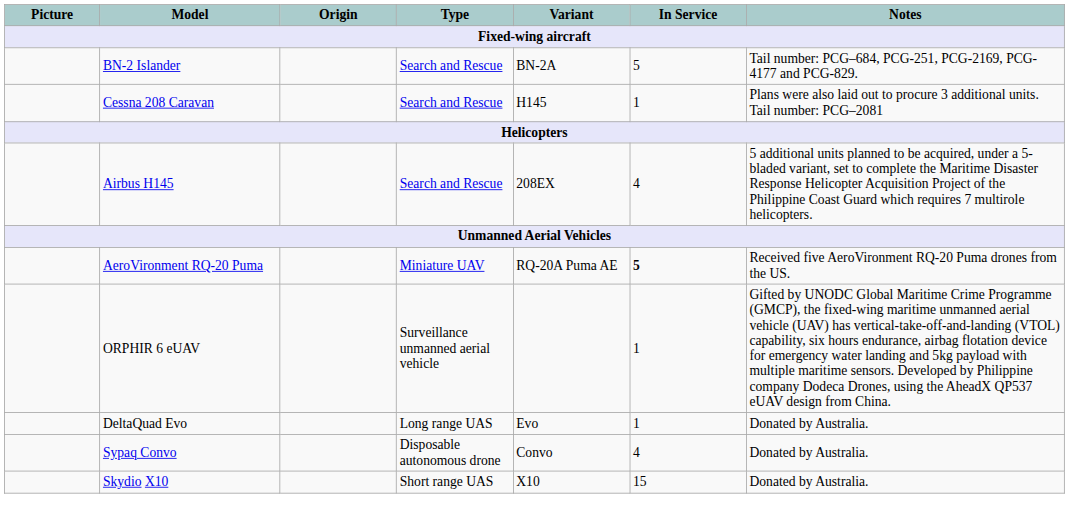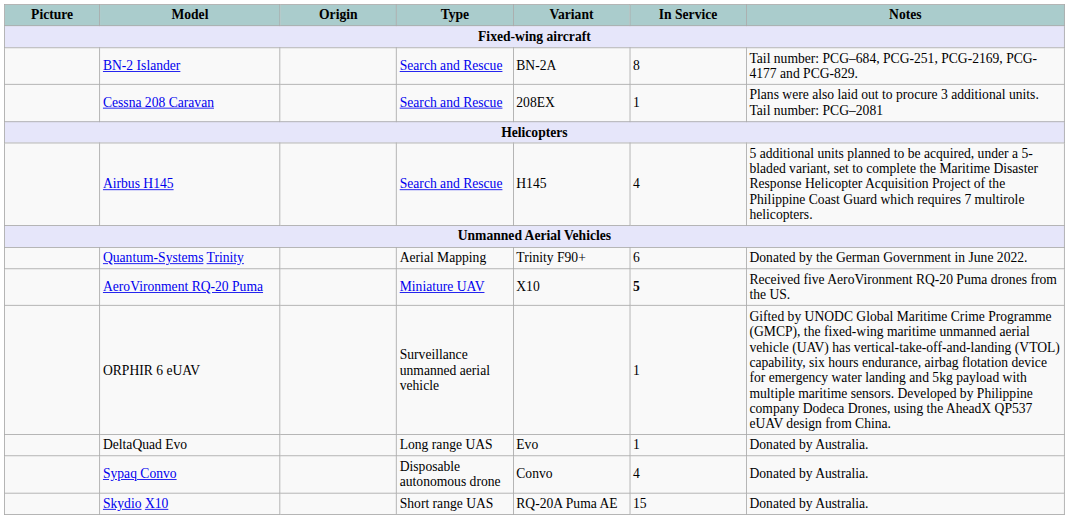BN-2 Islander | In Service: 5 -> 8
Cessna 208 Caravan | Variant: H145 -> 208EX
Airbus H145 | Variant: 208EX -> H145
+ row: Quantum-Systems Trinity | Aerial Mapping | Trinity F90+ | 6 | Donated by the German Government in June 2022.
AeroVironment RQ-20 Puma | Variant: RQ-20A Puma AE -> X10
Skydio X10 | Variant: X10 -> RQ-20A Puma AE
